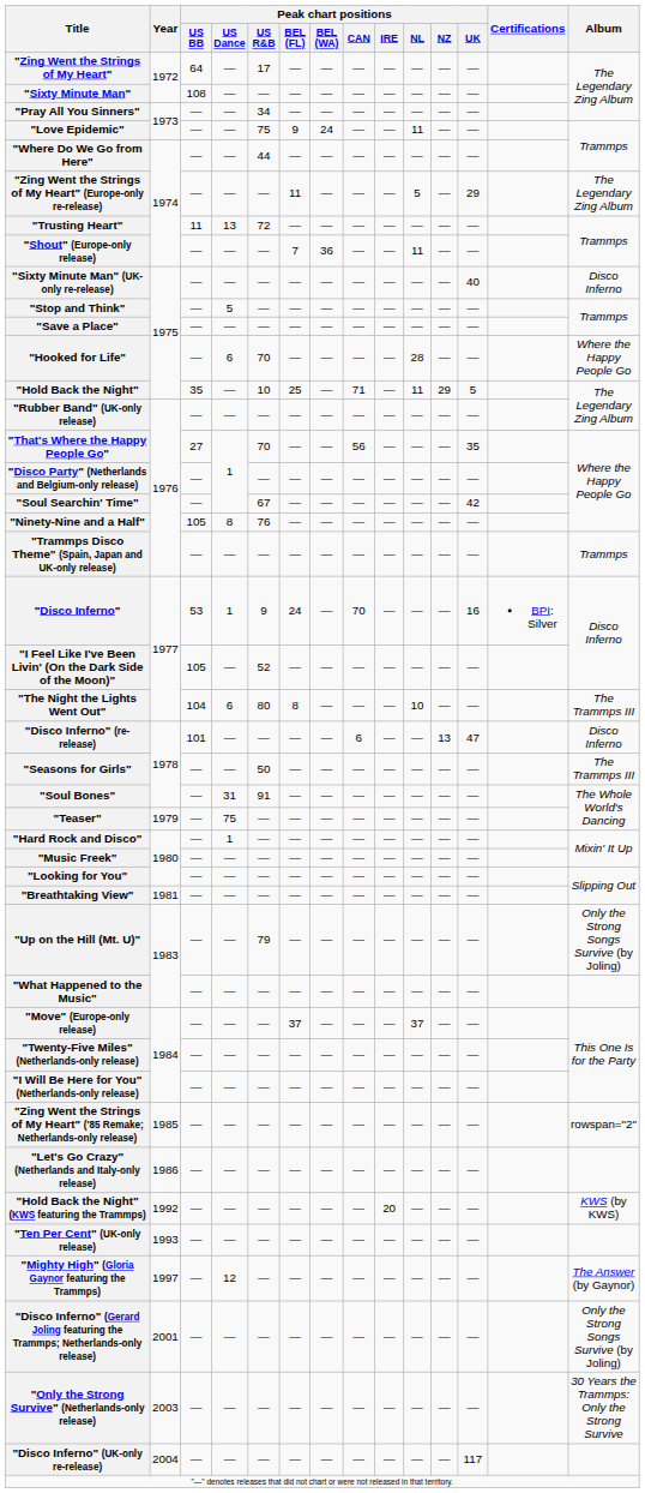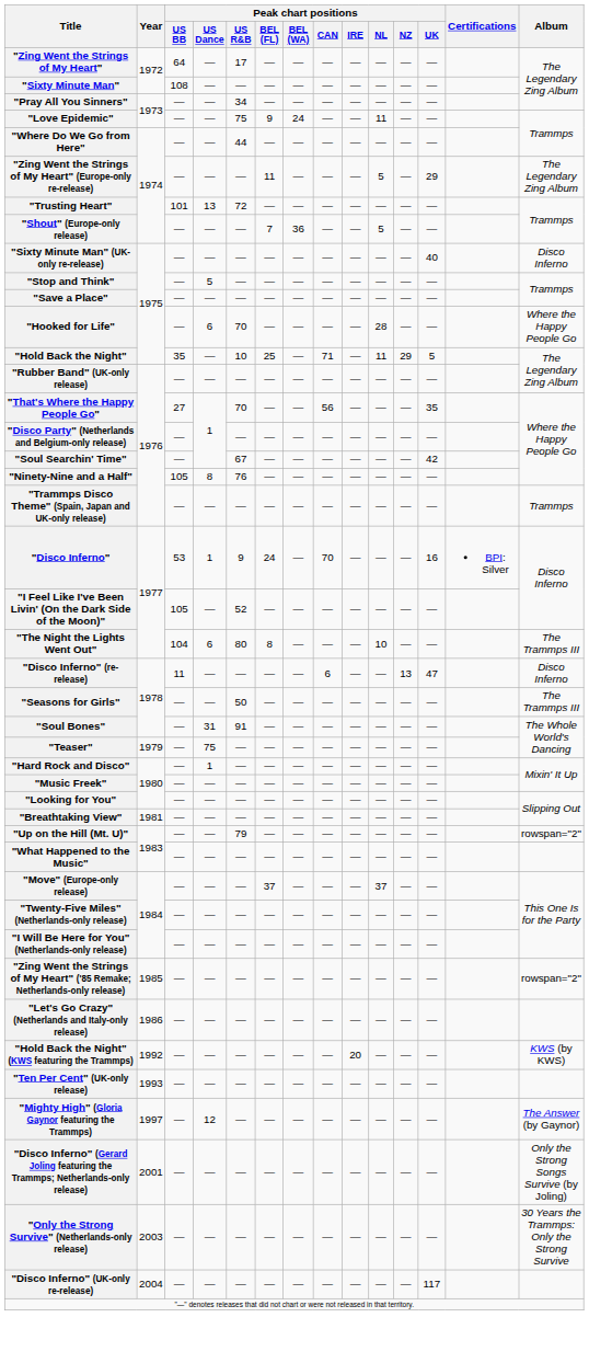"Trusting Heart" | Peak chart positions / US BB: 11 -> 101
"Shout" (Europe-only release) | Peak chart positions / NL: 11 -> 5
"Disco Inferno" (re-release) | Peak chart positions / US BB: 101 -> 11
"Up on the Hill (Mt. U)" | Album: Only the Strong Songs Survive (by Joling) -> rowspan="2"
